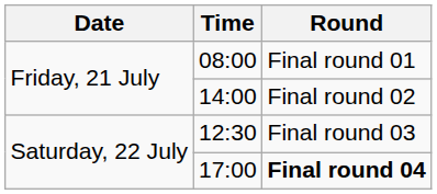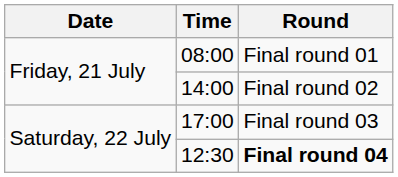Final round 03 | Time: 12:30 -> 17:00
Final round 04 | Time: 17:00 -> 12:30
